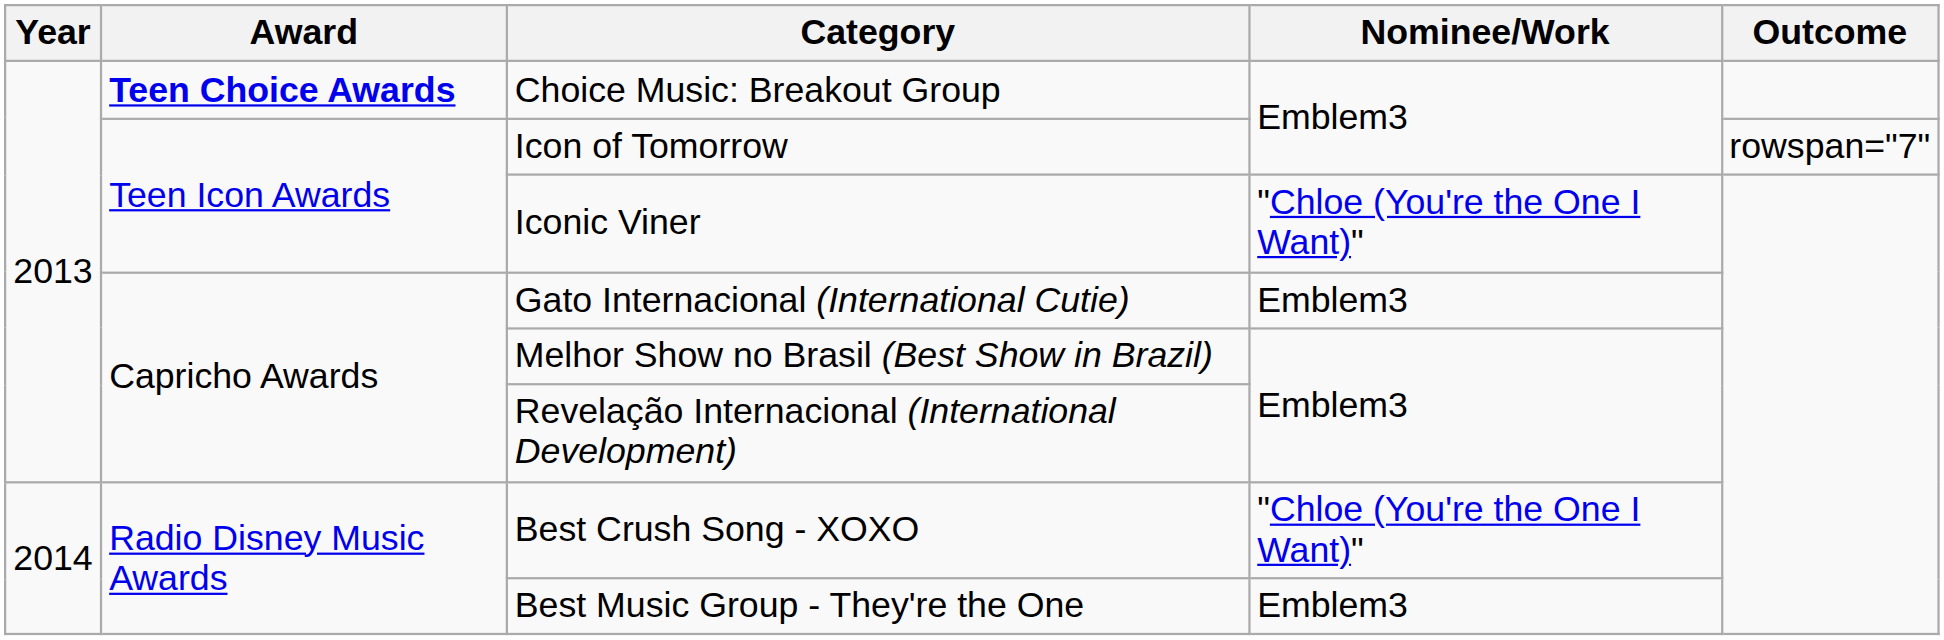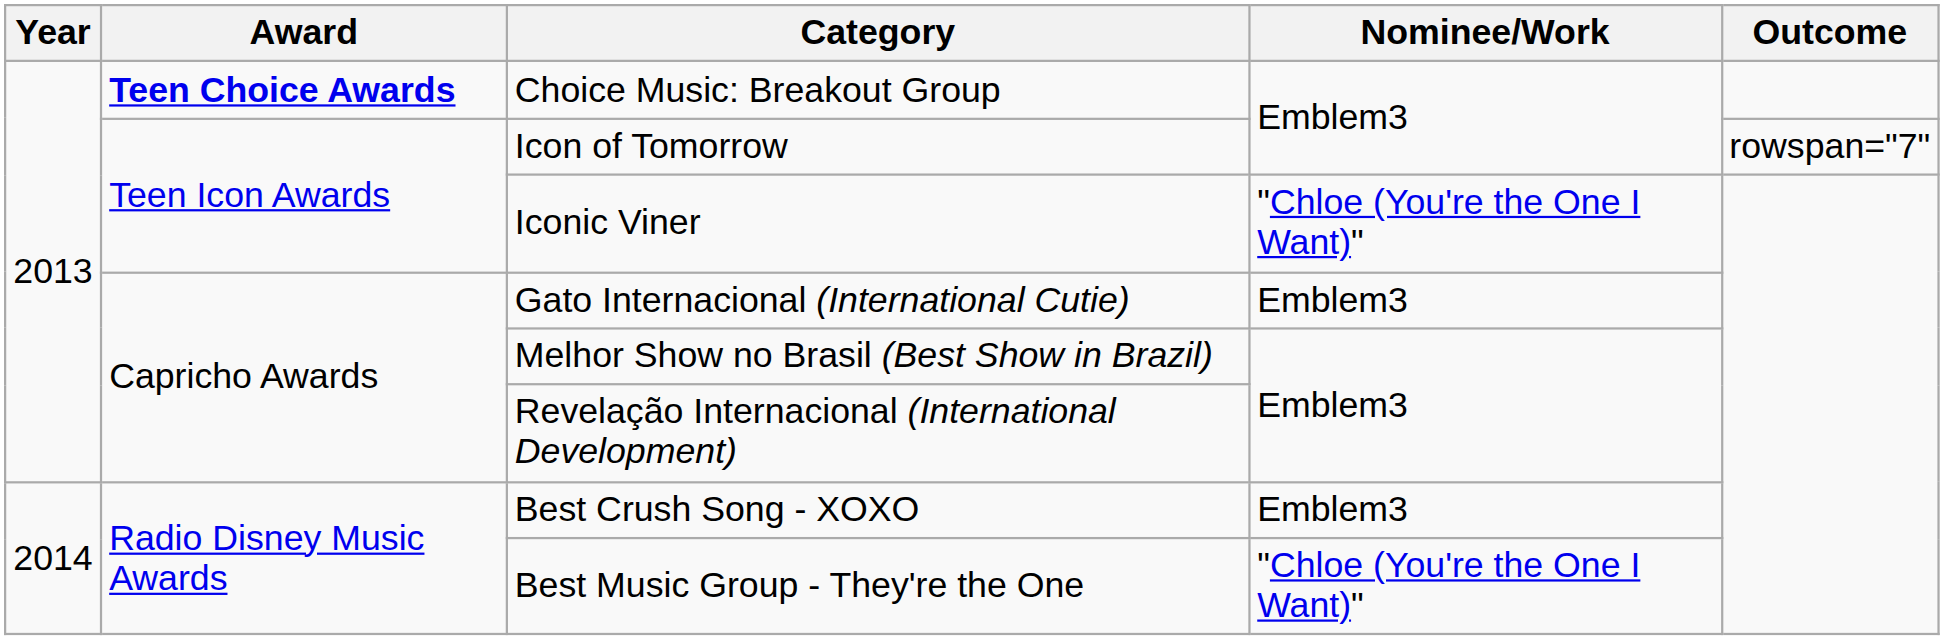Best Crush Song - XOXO | Nominee/Work: "Chloe (You're the One I Want)" -> Emblem3
Best Music Group - They're the One | Nominee/Work: Emblem3 -> "Chloe (You're the One I Want)"
